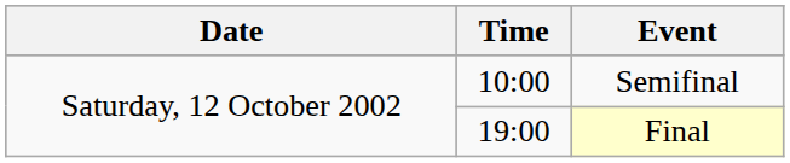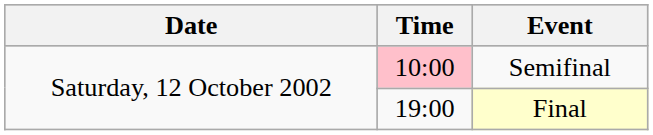Semifinal | Time: no background -> pink background
